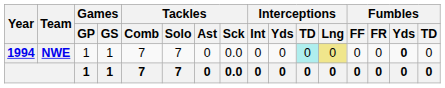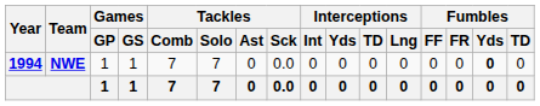NWE | Interceptions / TD: paleturquoise background -> no background
NWE | Interceptions / Lng: khaki background -> no background
